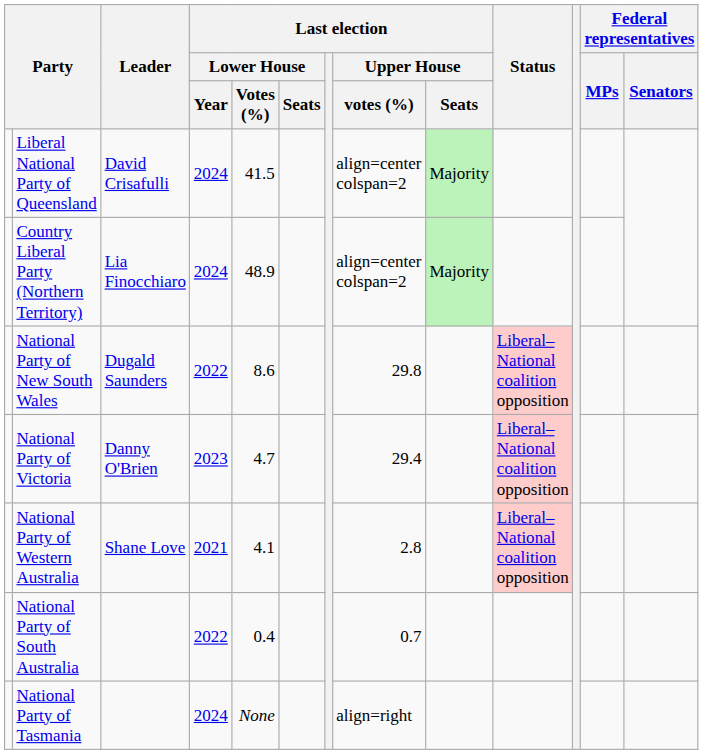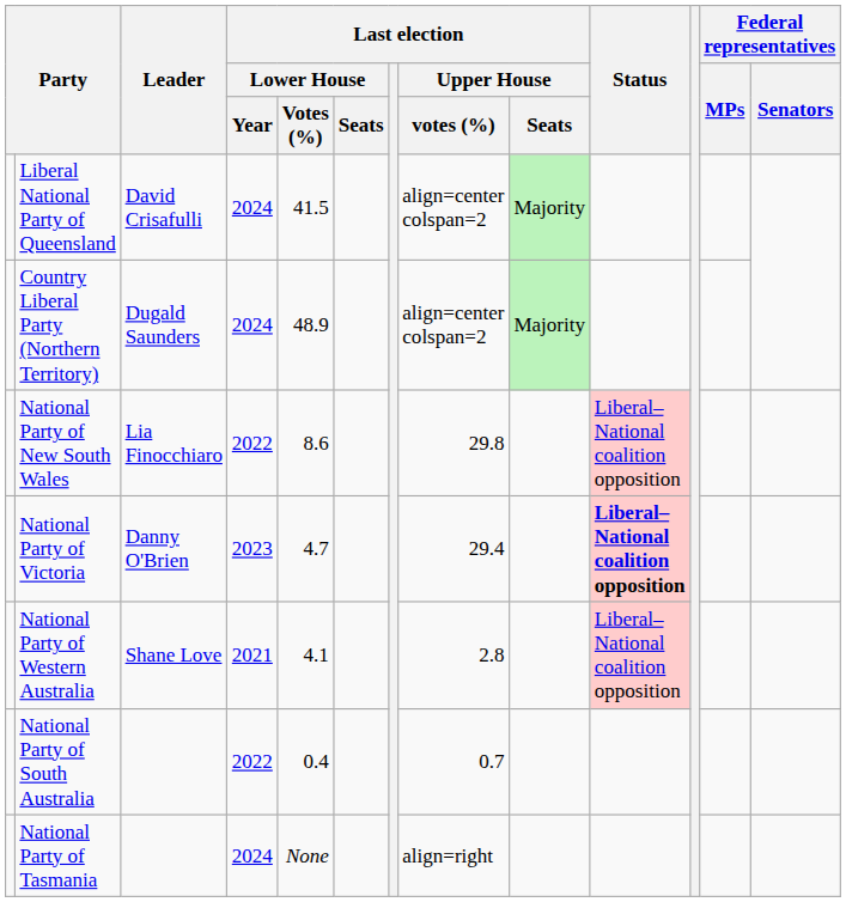Country Liberal Party (Northern Territory) | Leader: Lia Finocchiaro -> Dugald Saunders
National Party of New South Wales | Leader: Dugald Saunders -> Lia Finocchiaro
National Party of Victoria | Status: normal -> bold
